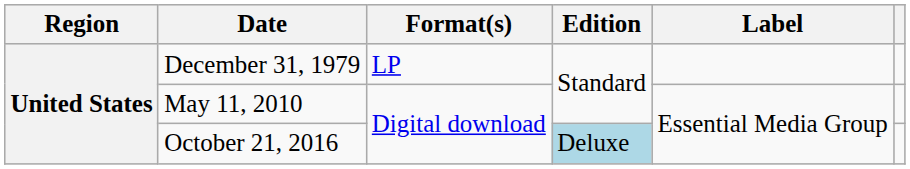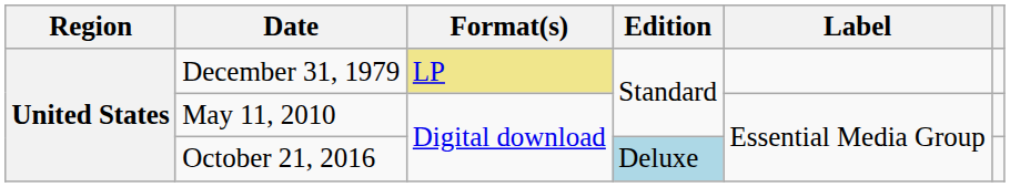December 31, 1979 | Format(s): no background -> khaki background
